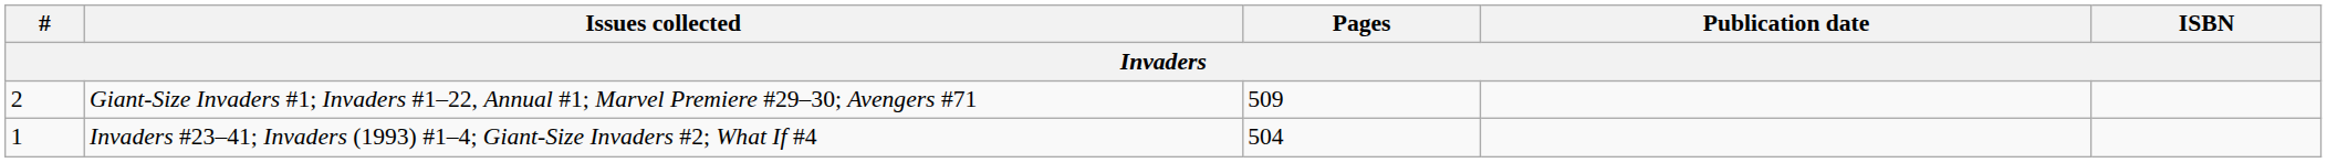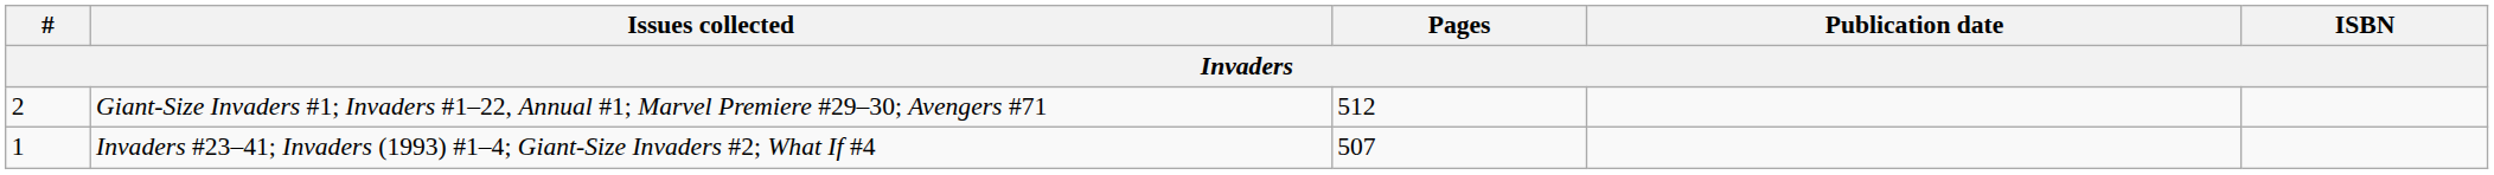row 3 | Pages: 509 -> 512
row 4 | Pages: 504 -> 507
